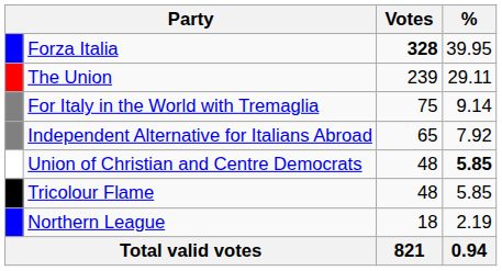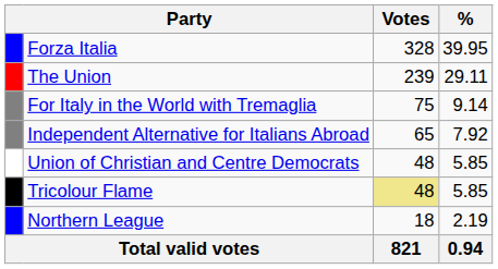Forza Italia | Votes: bold -> normal
Union of Christian and Centre Democrats | %: bold -> normal
Tricolour Flame | Votes: no background -> khaki background
